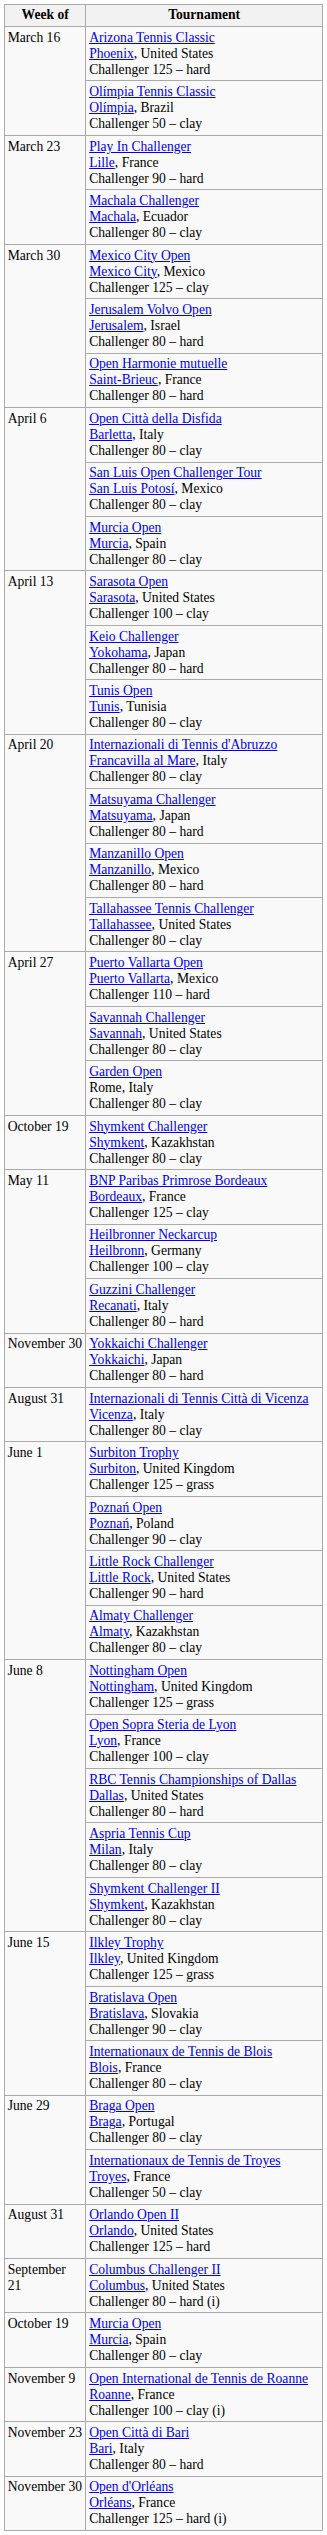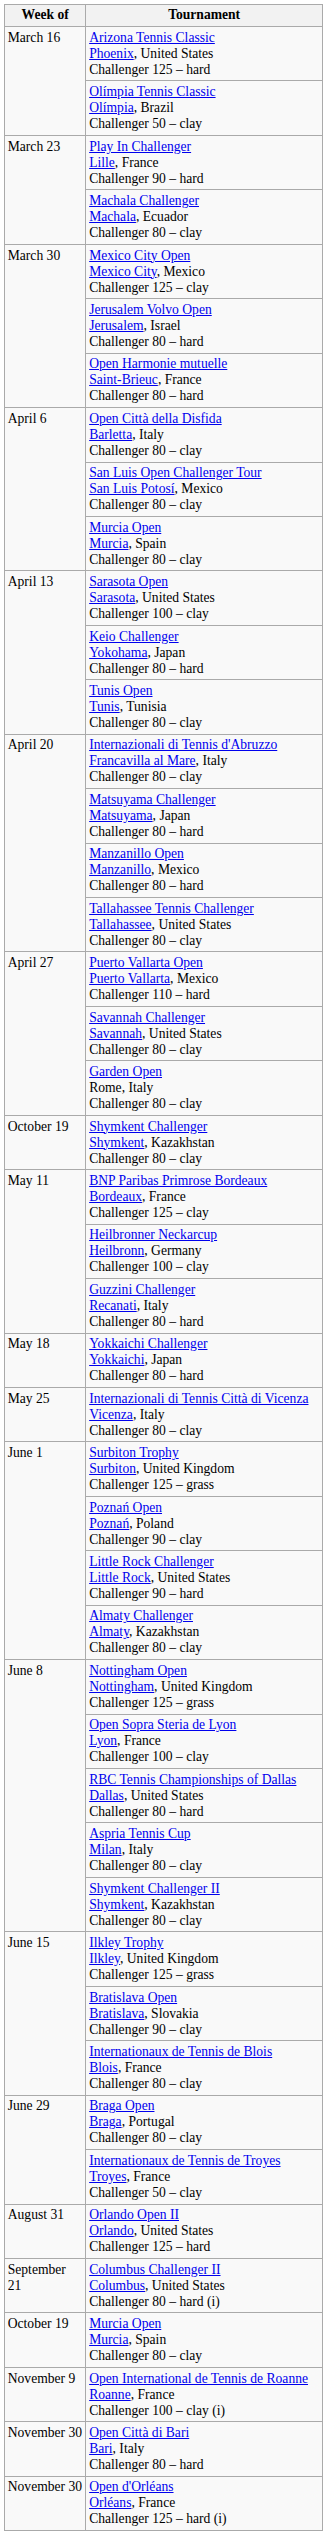row 26 | Week of: November 30 -> May 18
row 27 | Week of: August 31 -> May 25
row 46 | Week of: November 23 -> November 30
